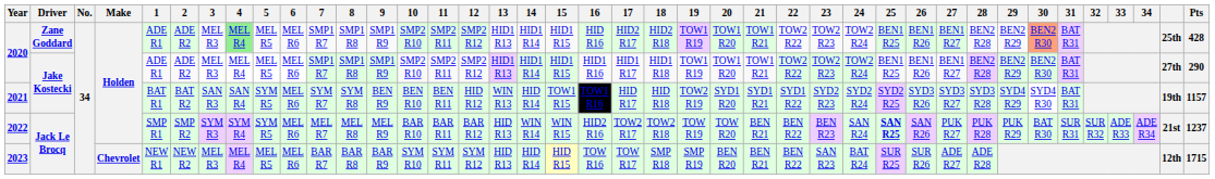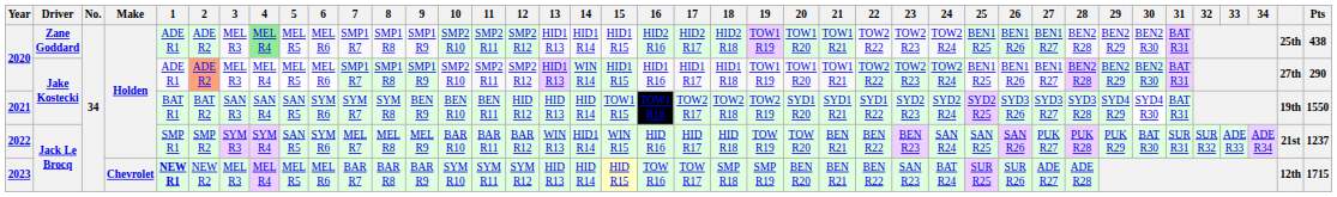2020 / Zane Goddard | 16: HID R16 -> HID2 R16
2020 / Zane Goddard | 30: lightsalmon background -> no background
2020 / Zane Goddard | Pts: 428 -> 438
2020 / Jake Kostecki | 2: no background -> lightsalmon background
2020 / Jake Kostecki | 14: HID1 R14 -> WIN R14
2021 | 5: SYM R5 -> SAN R5
2021 | 6: MEL R6 -> SYM R6
2021 | 13: WIN R13 -> HID R13
2021 | 17: HID R17 -> TOW2 R17
2021 | 18: HID R18 -> TOW2 R18
2021 | Pts: 1157 -> 1550
2022 | 5: SYM R5 -> SAN R5
2022 | 6: MEL R6 -> SYM R6
2022 | 13: HID R13 -> WIN R13
2022 | 14: WIN R14 -> HID1 R14
2022 | 16: HID2 R16 -> HID R16
2022 | 17: TOW2 R17 -> HID R17
2022 | 18: TOW2 R18 -> HID R18
2022 | 25: bold -> normal
2023 | 1: normal -> bold
